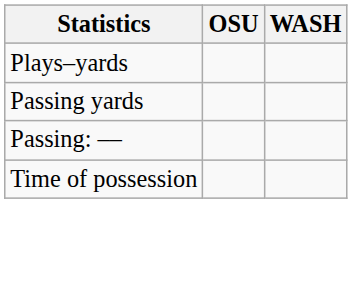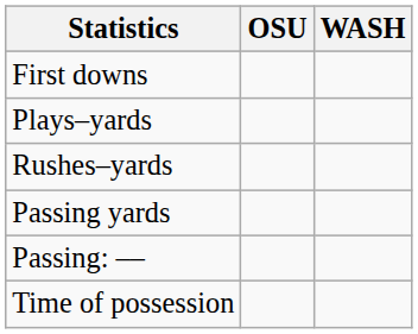+ row: First downs
+ row: Rushes–yards
